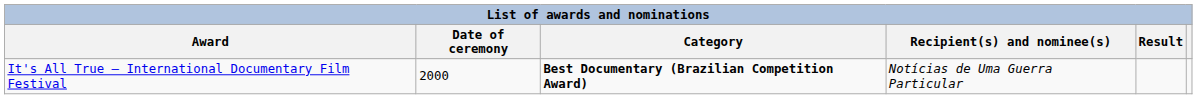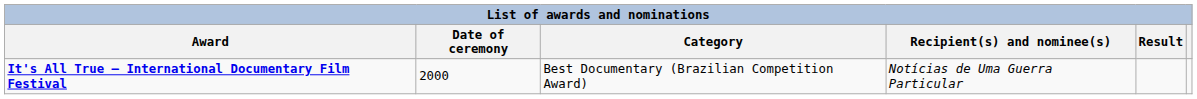row 3 | Award: normal -> bold
row 3 | Category: bold -> normal
